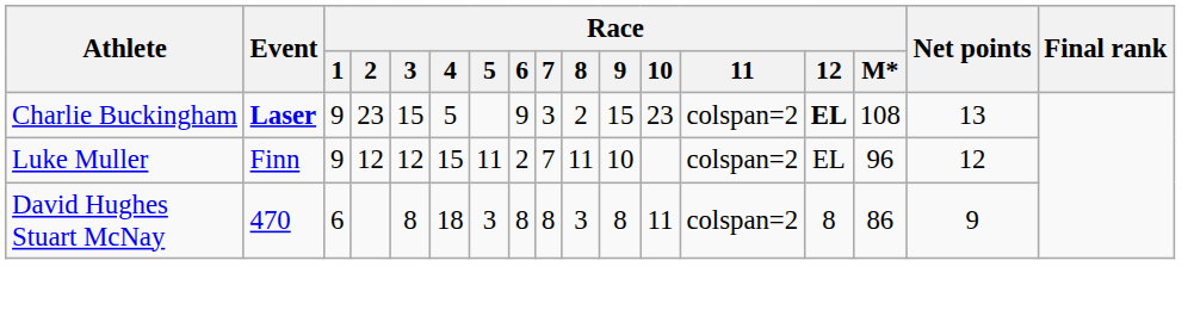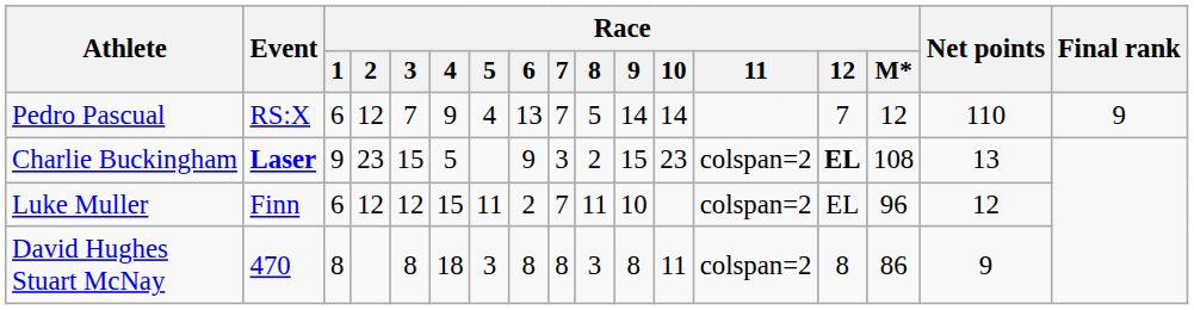+ row: Pedro Pascual | RS:X | 6 | 12 | 7 | 9 | 4 | 13 | 7 | 5 | 14 | 14 | 7 | 12 | 110 | 9
Luke Muller | Race / 1: 9 -> 6
David Hughes Stuart McNay | Race / 1: 6 -> 8
